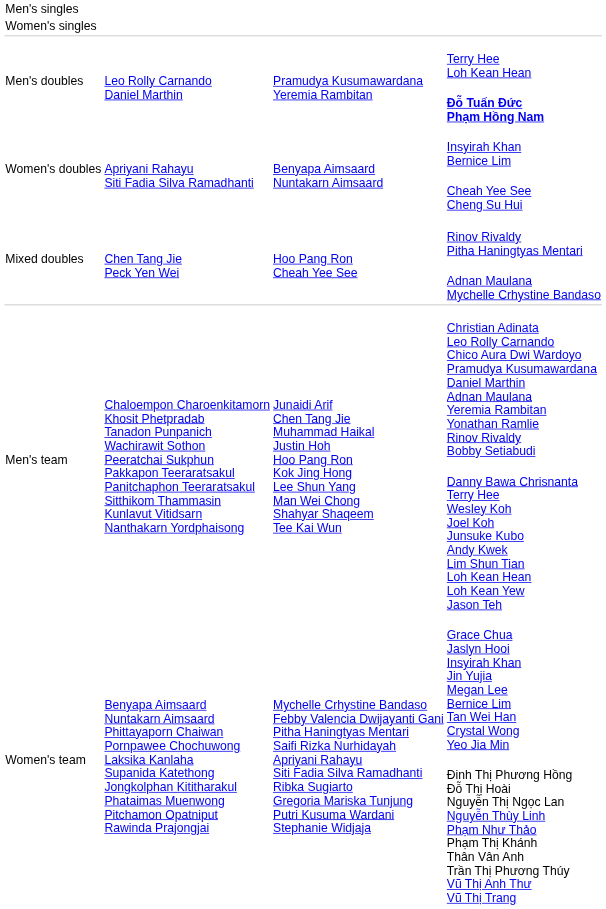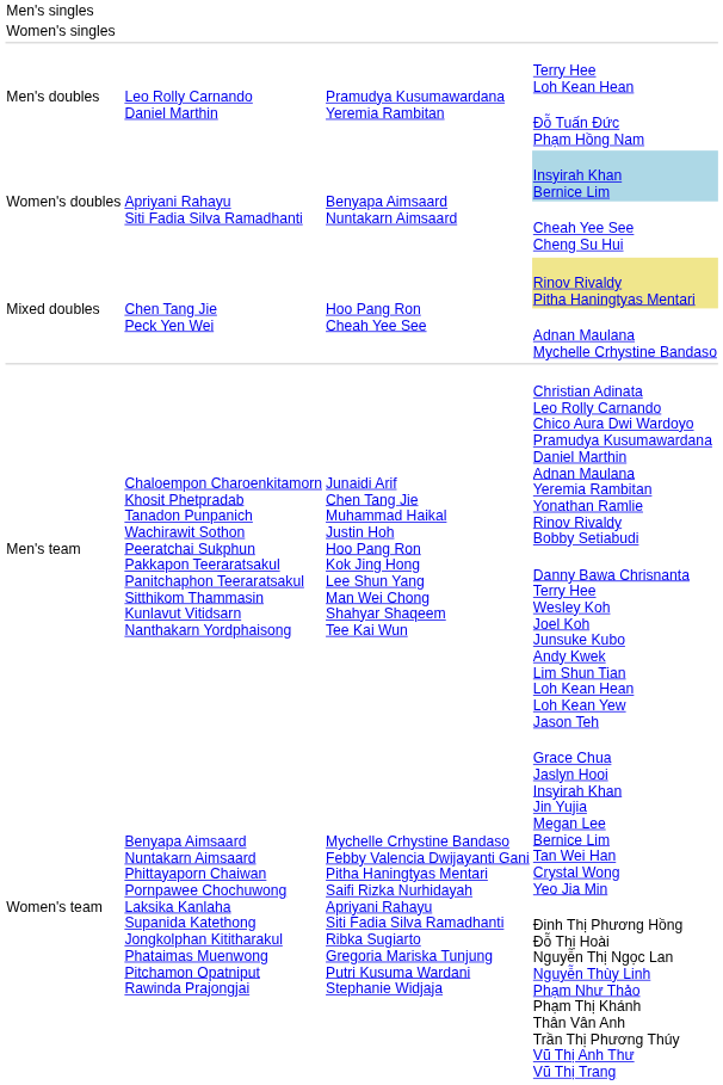Đỗ Tuấn Đức Phạm Hồng Nam | column 4: bold -> normal
Insyirah Khan Bernice Lim | column 4: no background -> lightblue background
Rinov Rivaldy Pitha Haningtyas Mentari | column 4: no background -> khaki background
